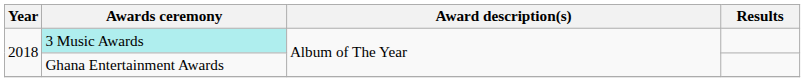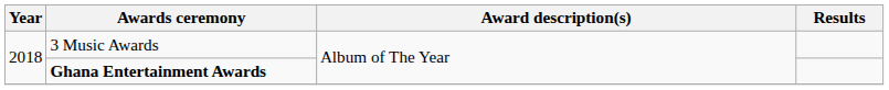3 Music Awards | Awards ceremony: paleturquoise background -> no background
Ghana Entertainment Awards | Awards ceremony: normal -> bold
